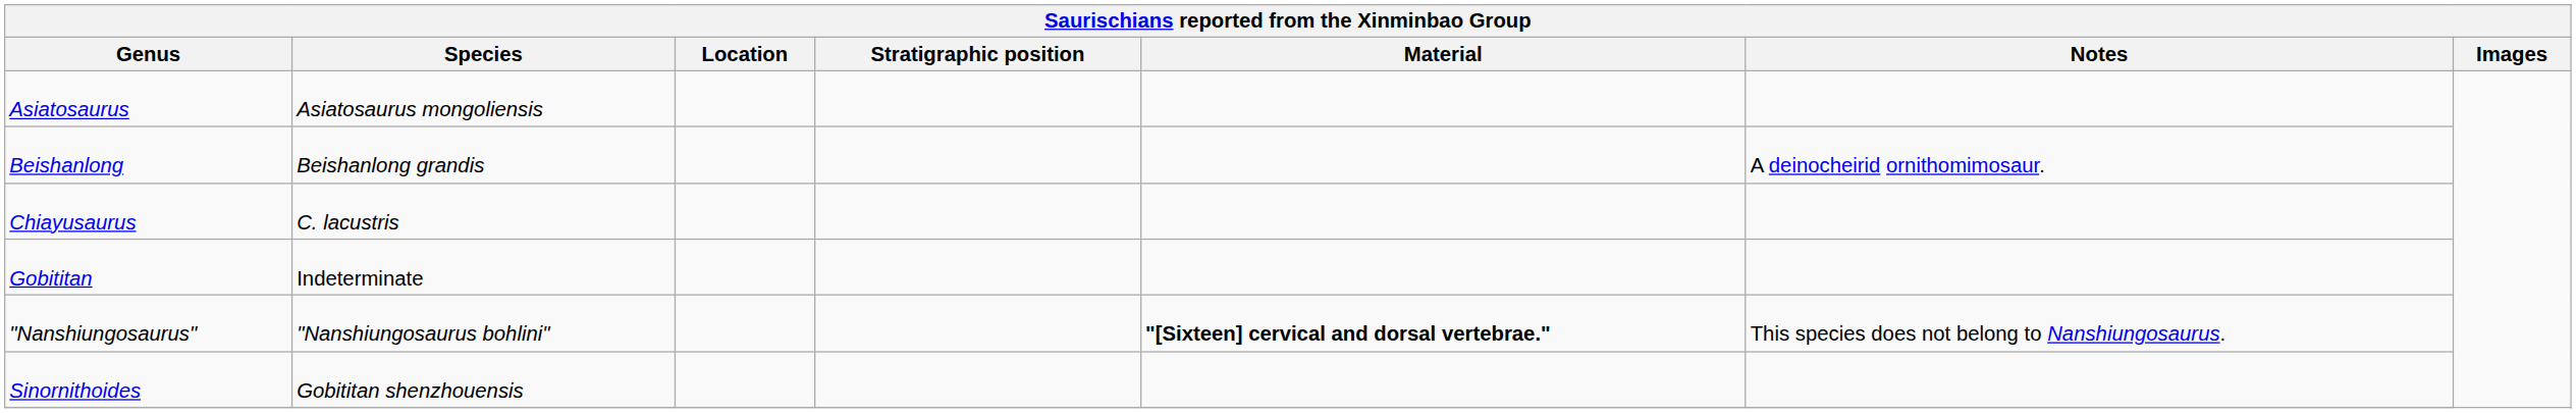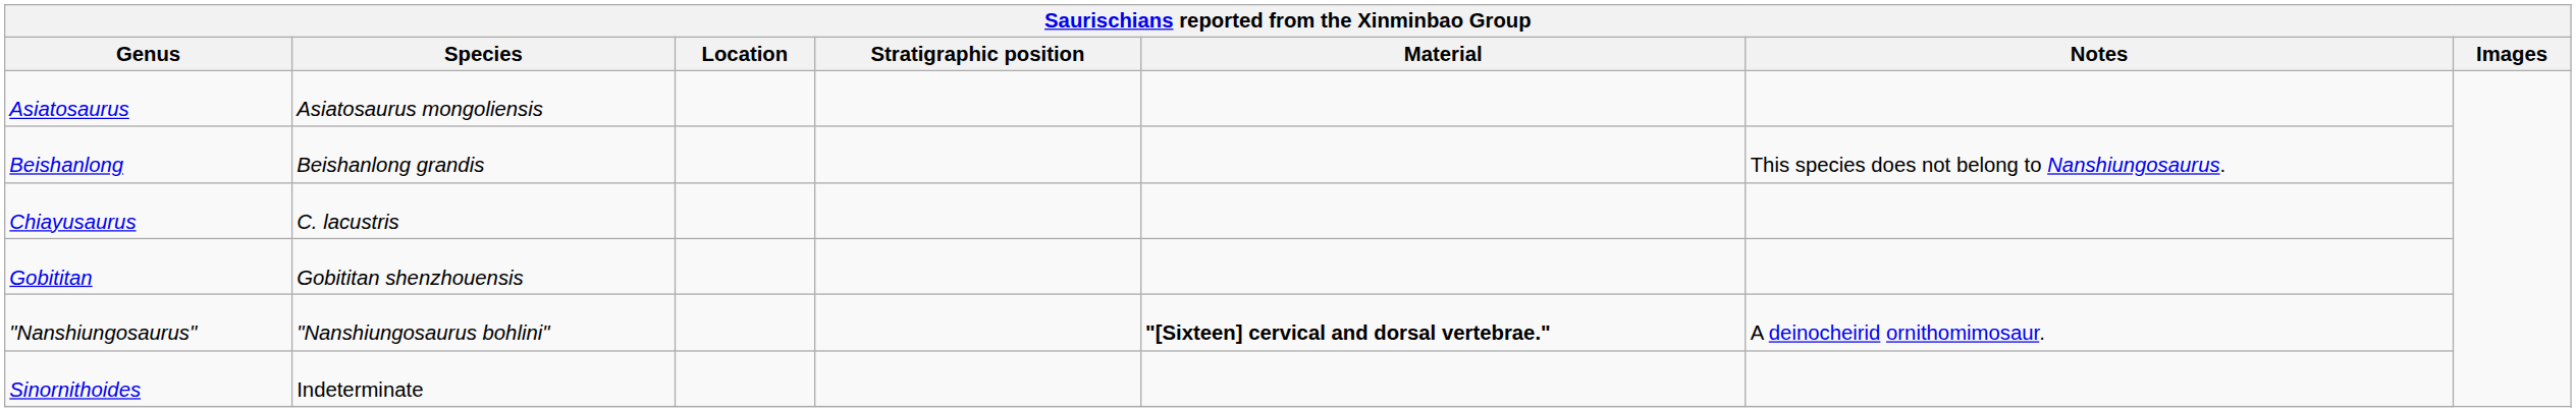Beishanlong | Notes: A deinocheirid ornithomimosaur. -> This species does not belong to Nanshiungosaurus.
Gobititan | Species: Indeterminate -> Gobititan shenzhouensis
"Nanshiungosaurus" | Notes: This species does not belong to Nanshiungosaurus. -> A deinocheirid ornithomimosaur.
Sinornithoides | Species: Gobititan shenzhouensis -> Indeterminate
